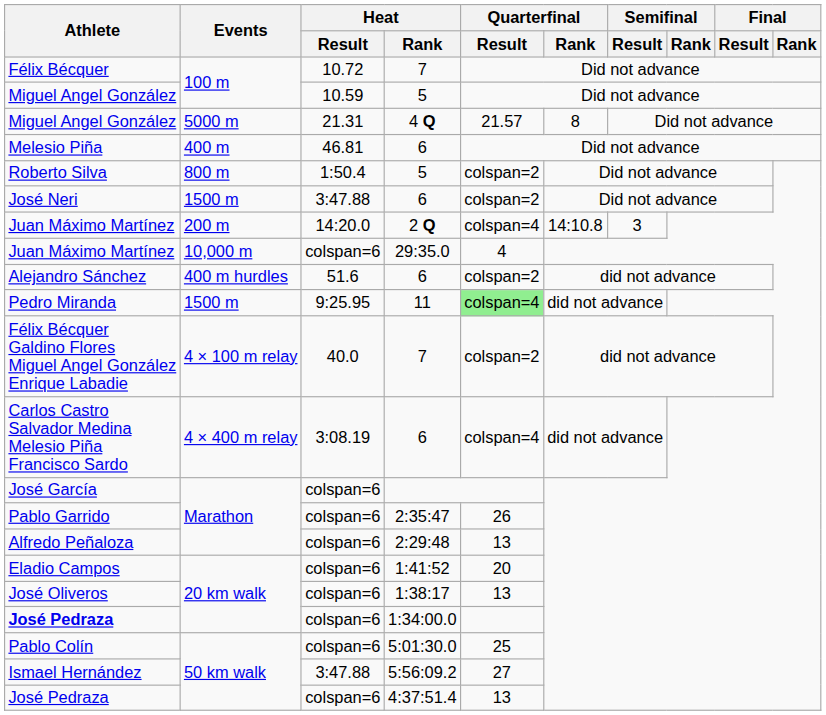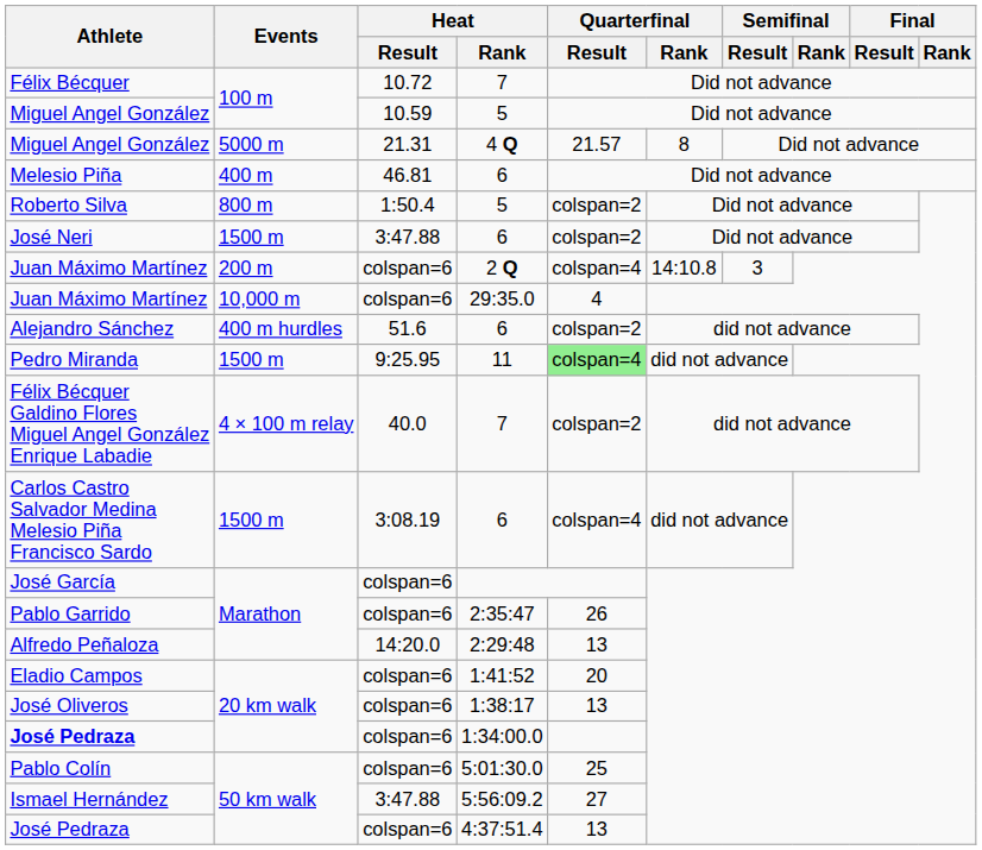Juan Máximo Martínez / 2 Q | Heat / Result: 14:20.0 -> colspan=6
Carlos Castro Salvador Medina Melesio Piña Francisco Sardo | Events: 4 × 400 m relay -> 1500 m
Alfredo Peñaloza | Heat / Result: colspan=6 -> 14:20.0
